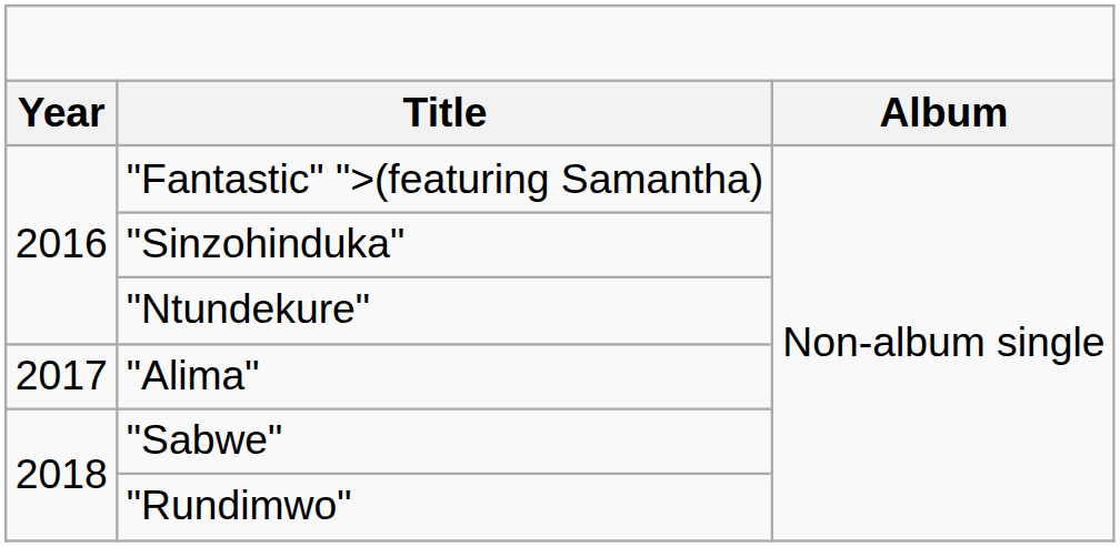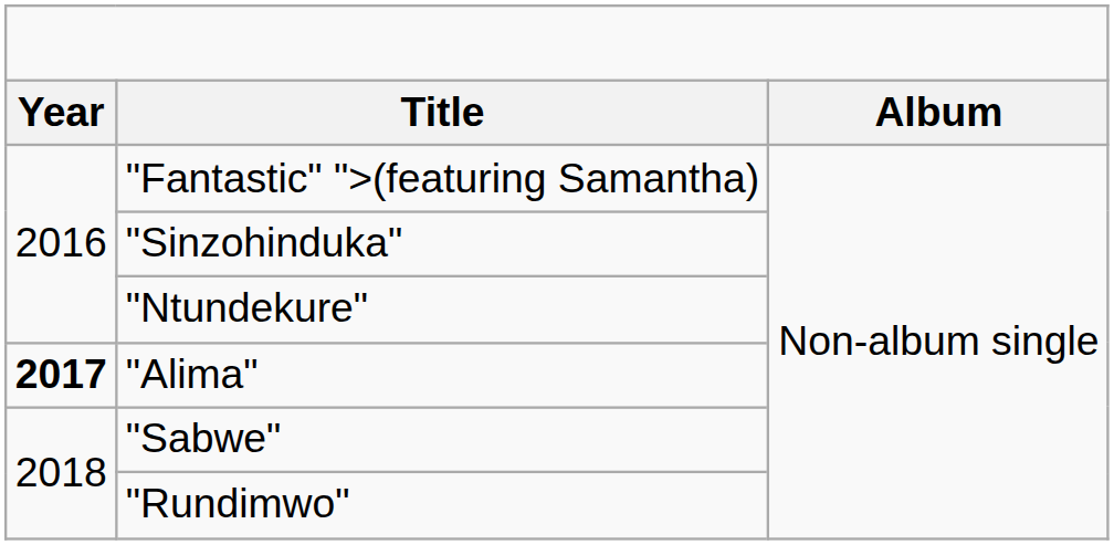"Alima" | column 1: normal -> bold
